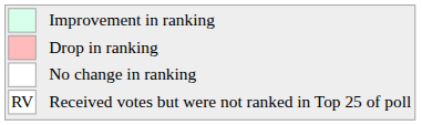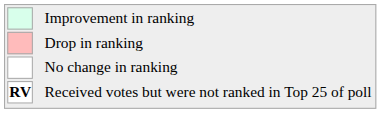Received votes but were not ranked in Top 25 of poll | column 1: normal -> bold
